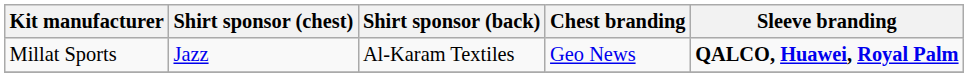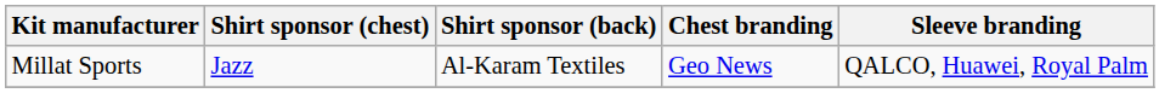Millat Sports | Sleeve branding: bold -> normal
